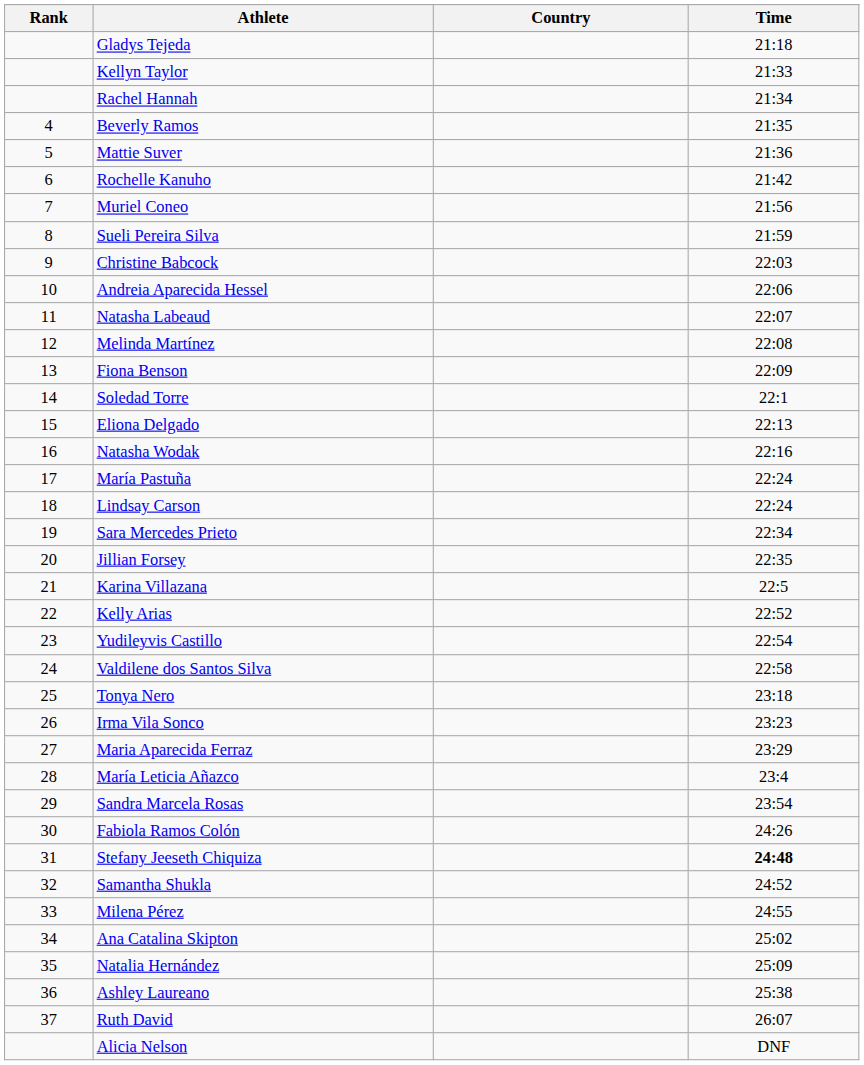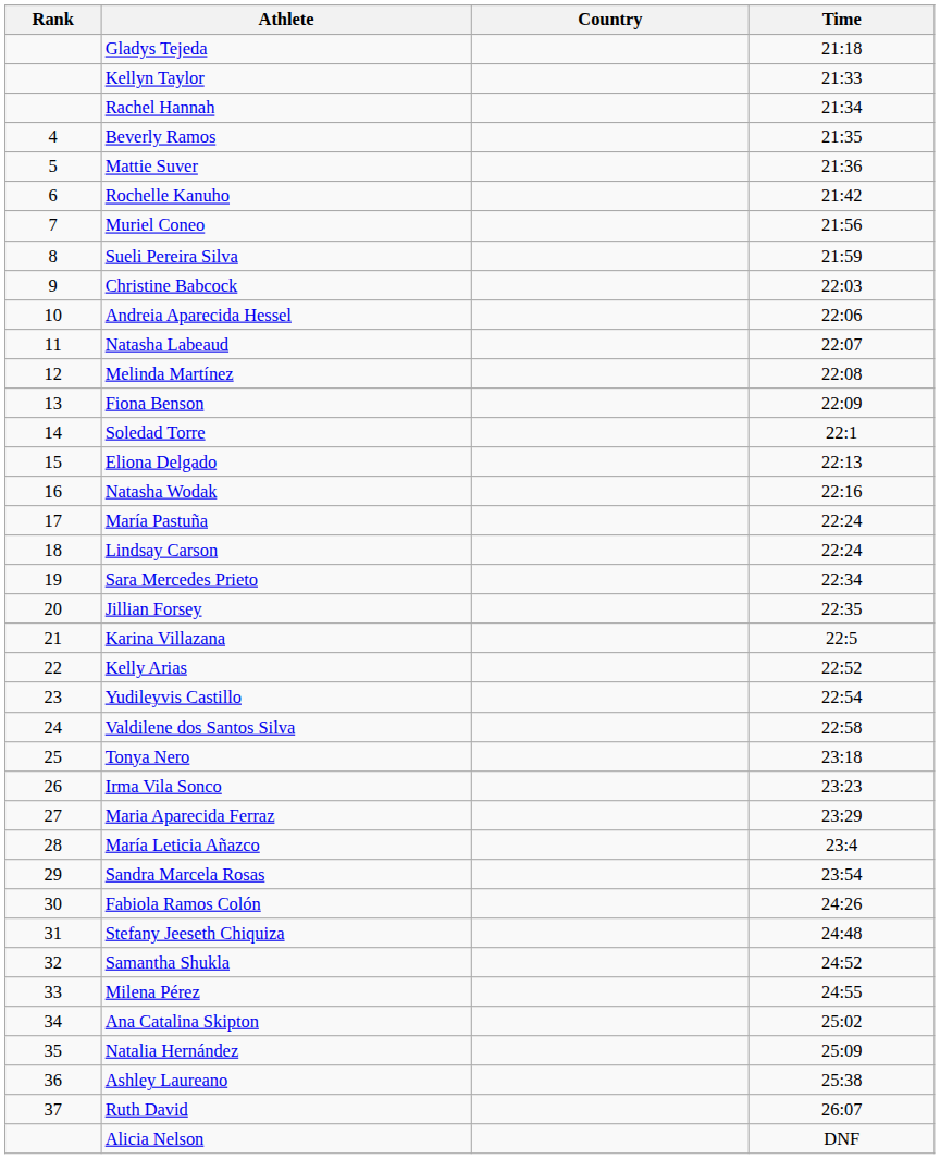Stefany Jeeseth Chiquiza | Time: bold -> normal
